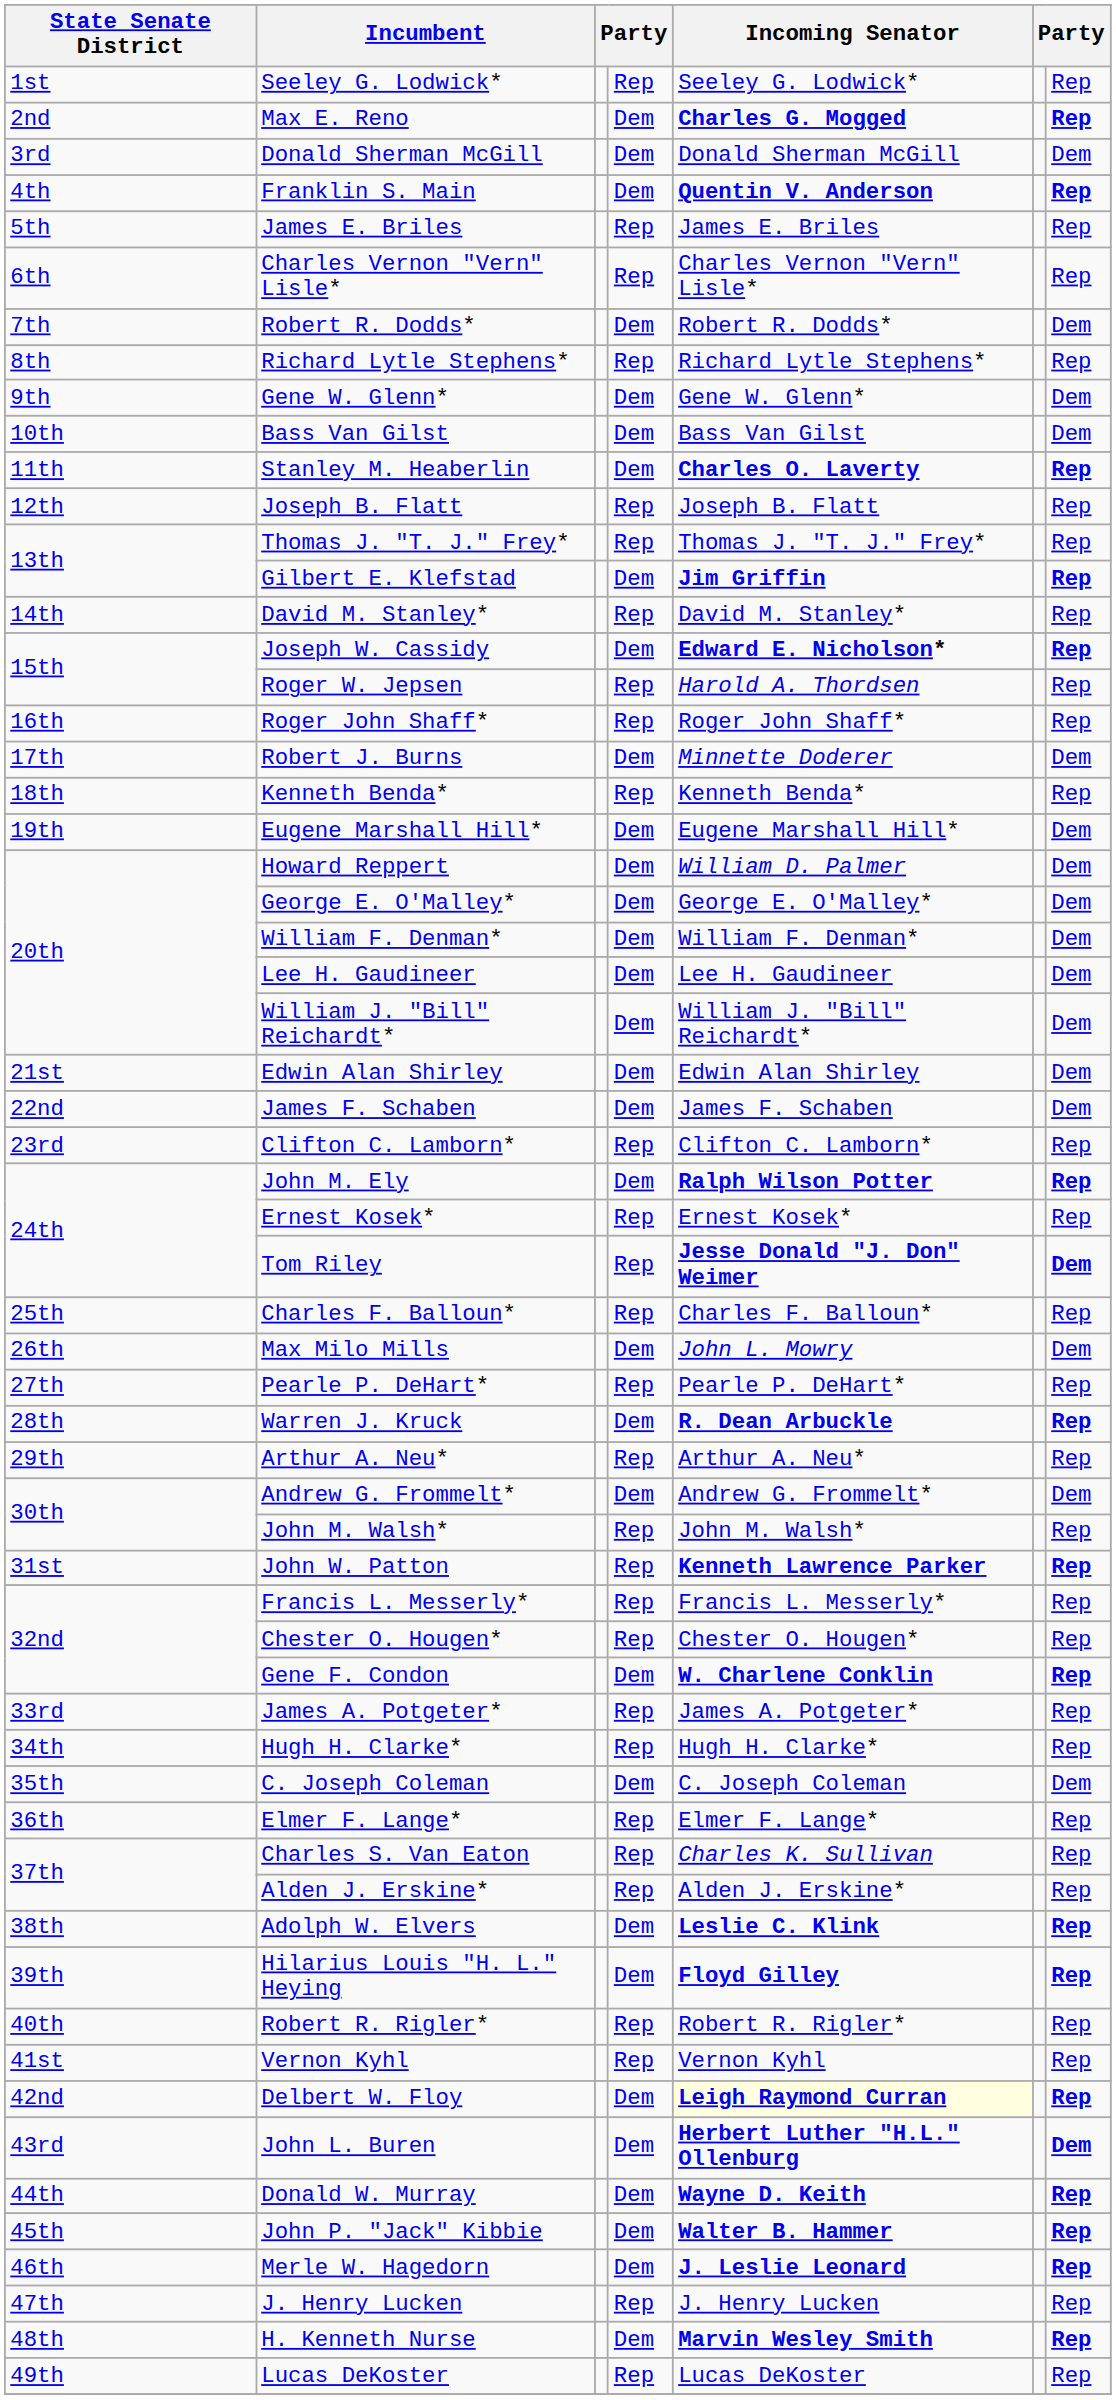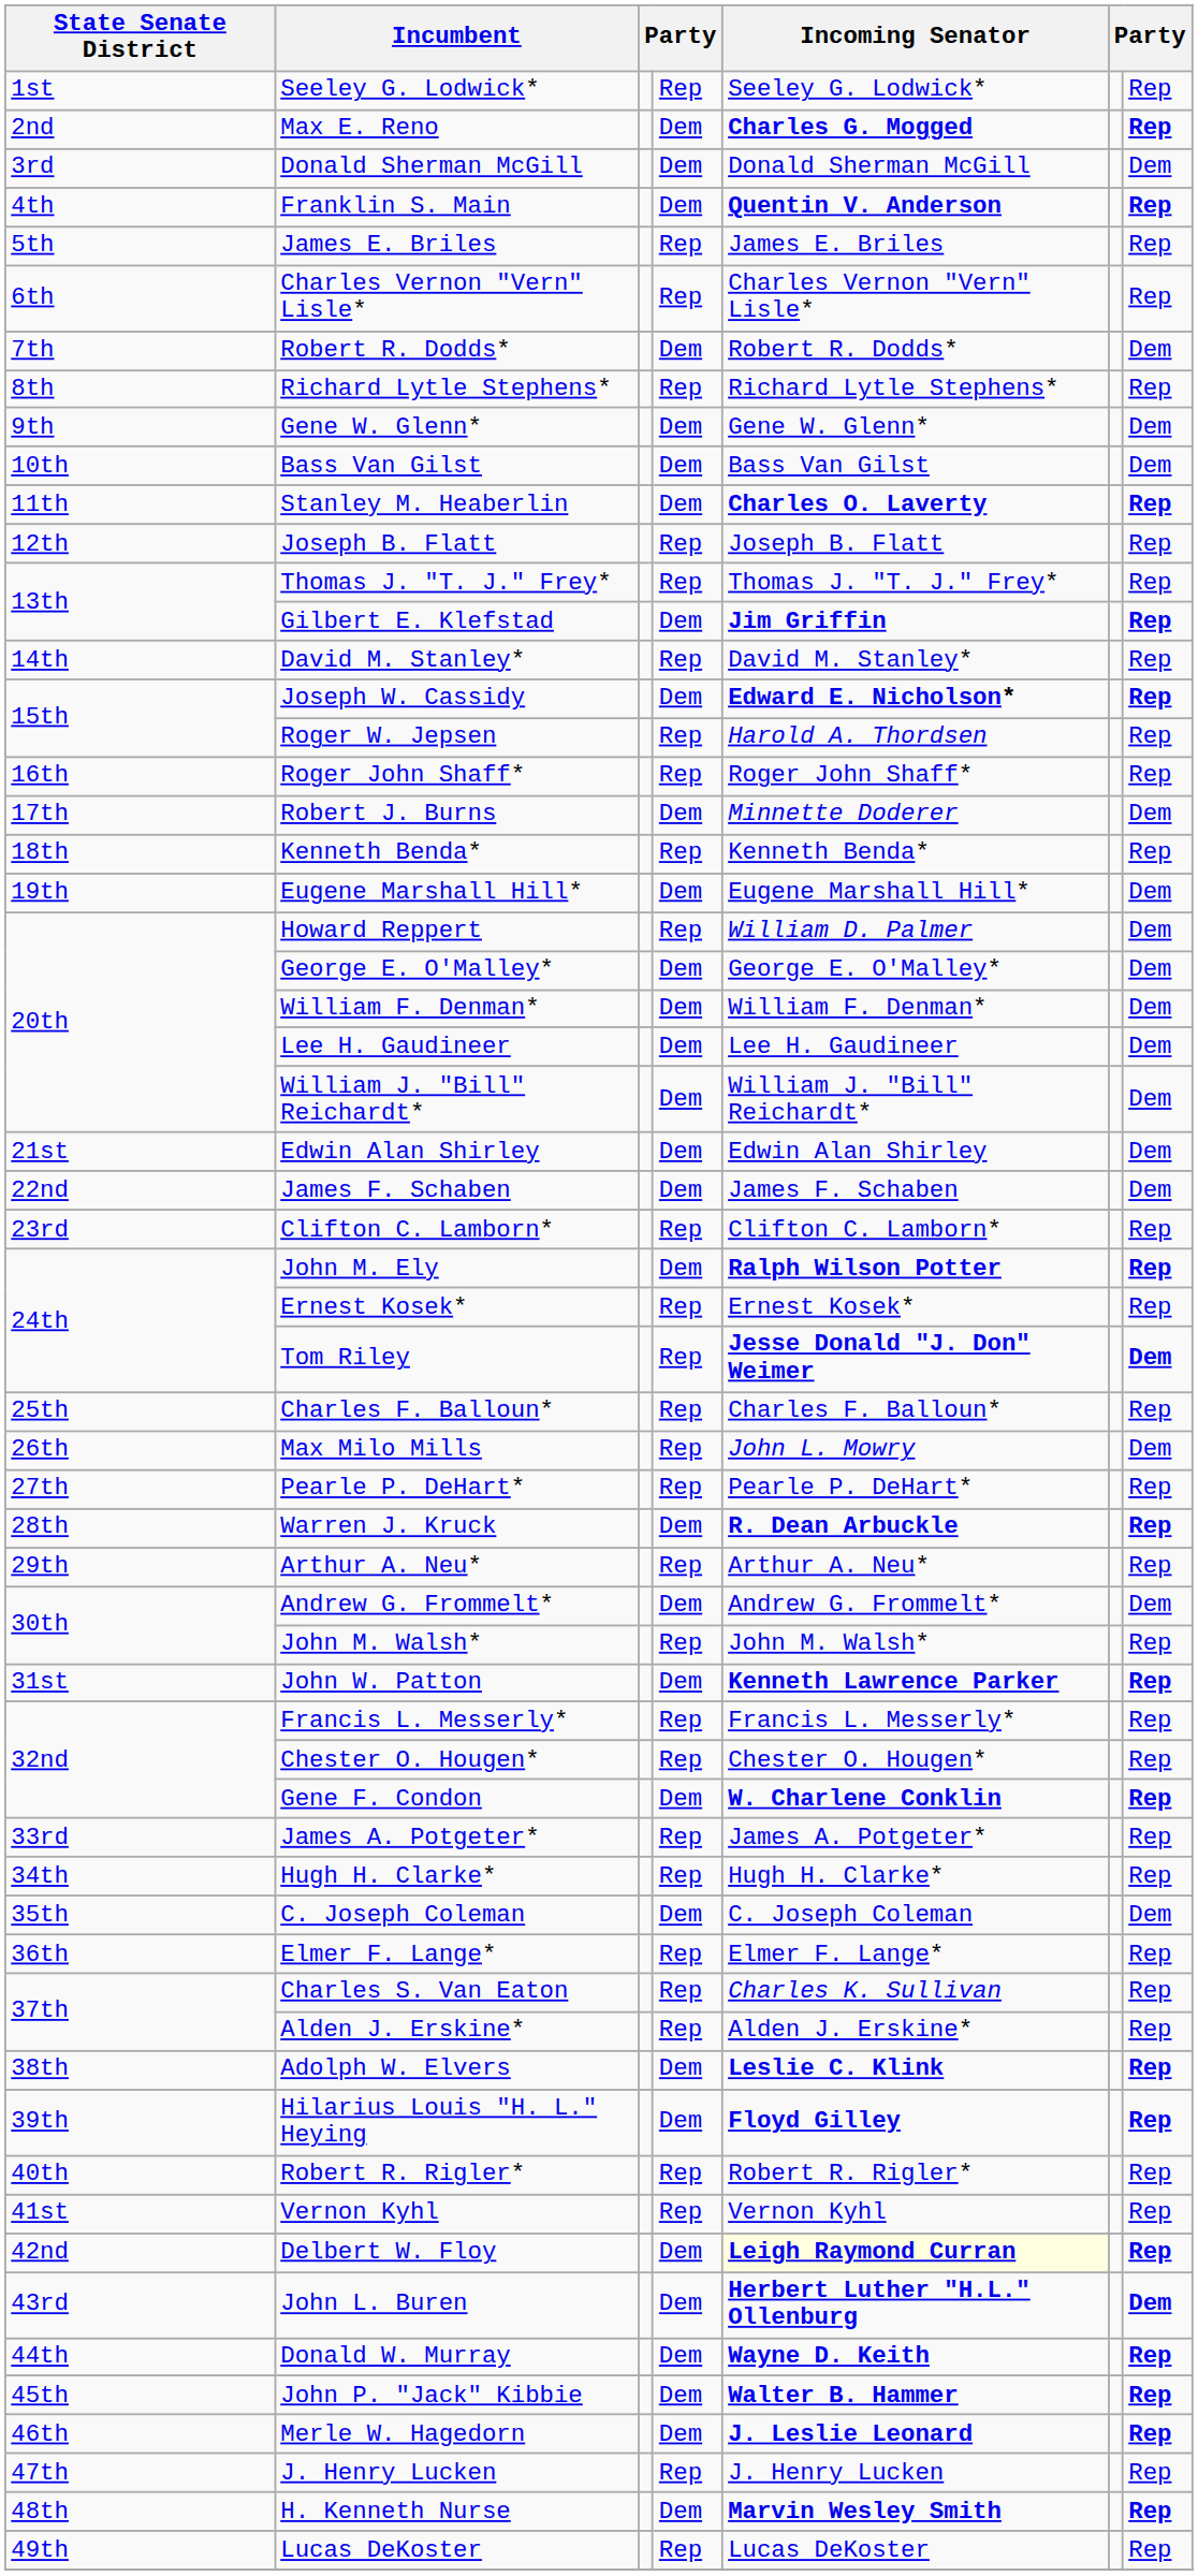Howard Reppert | column 4: Dem -> Rep
Max Milo Mills | column 4: Dem -> Rep
John W. Patton | column 4: Rep -> Dem
